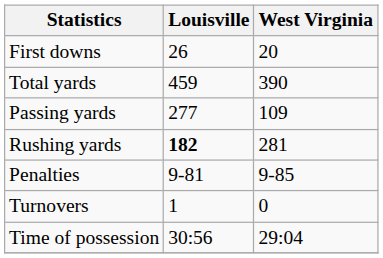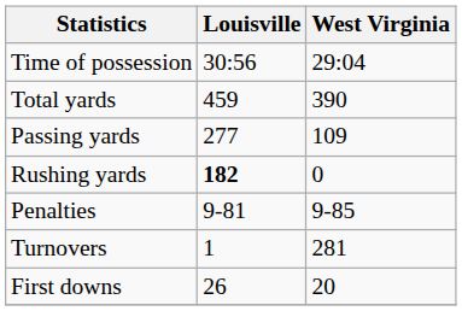rows swapped: First downs <-> Time of possession
Rushing yards | West Virginia: 281 -> 0
Turnovers | West Virginia: 0 -> 281
